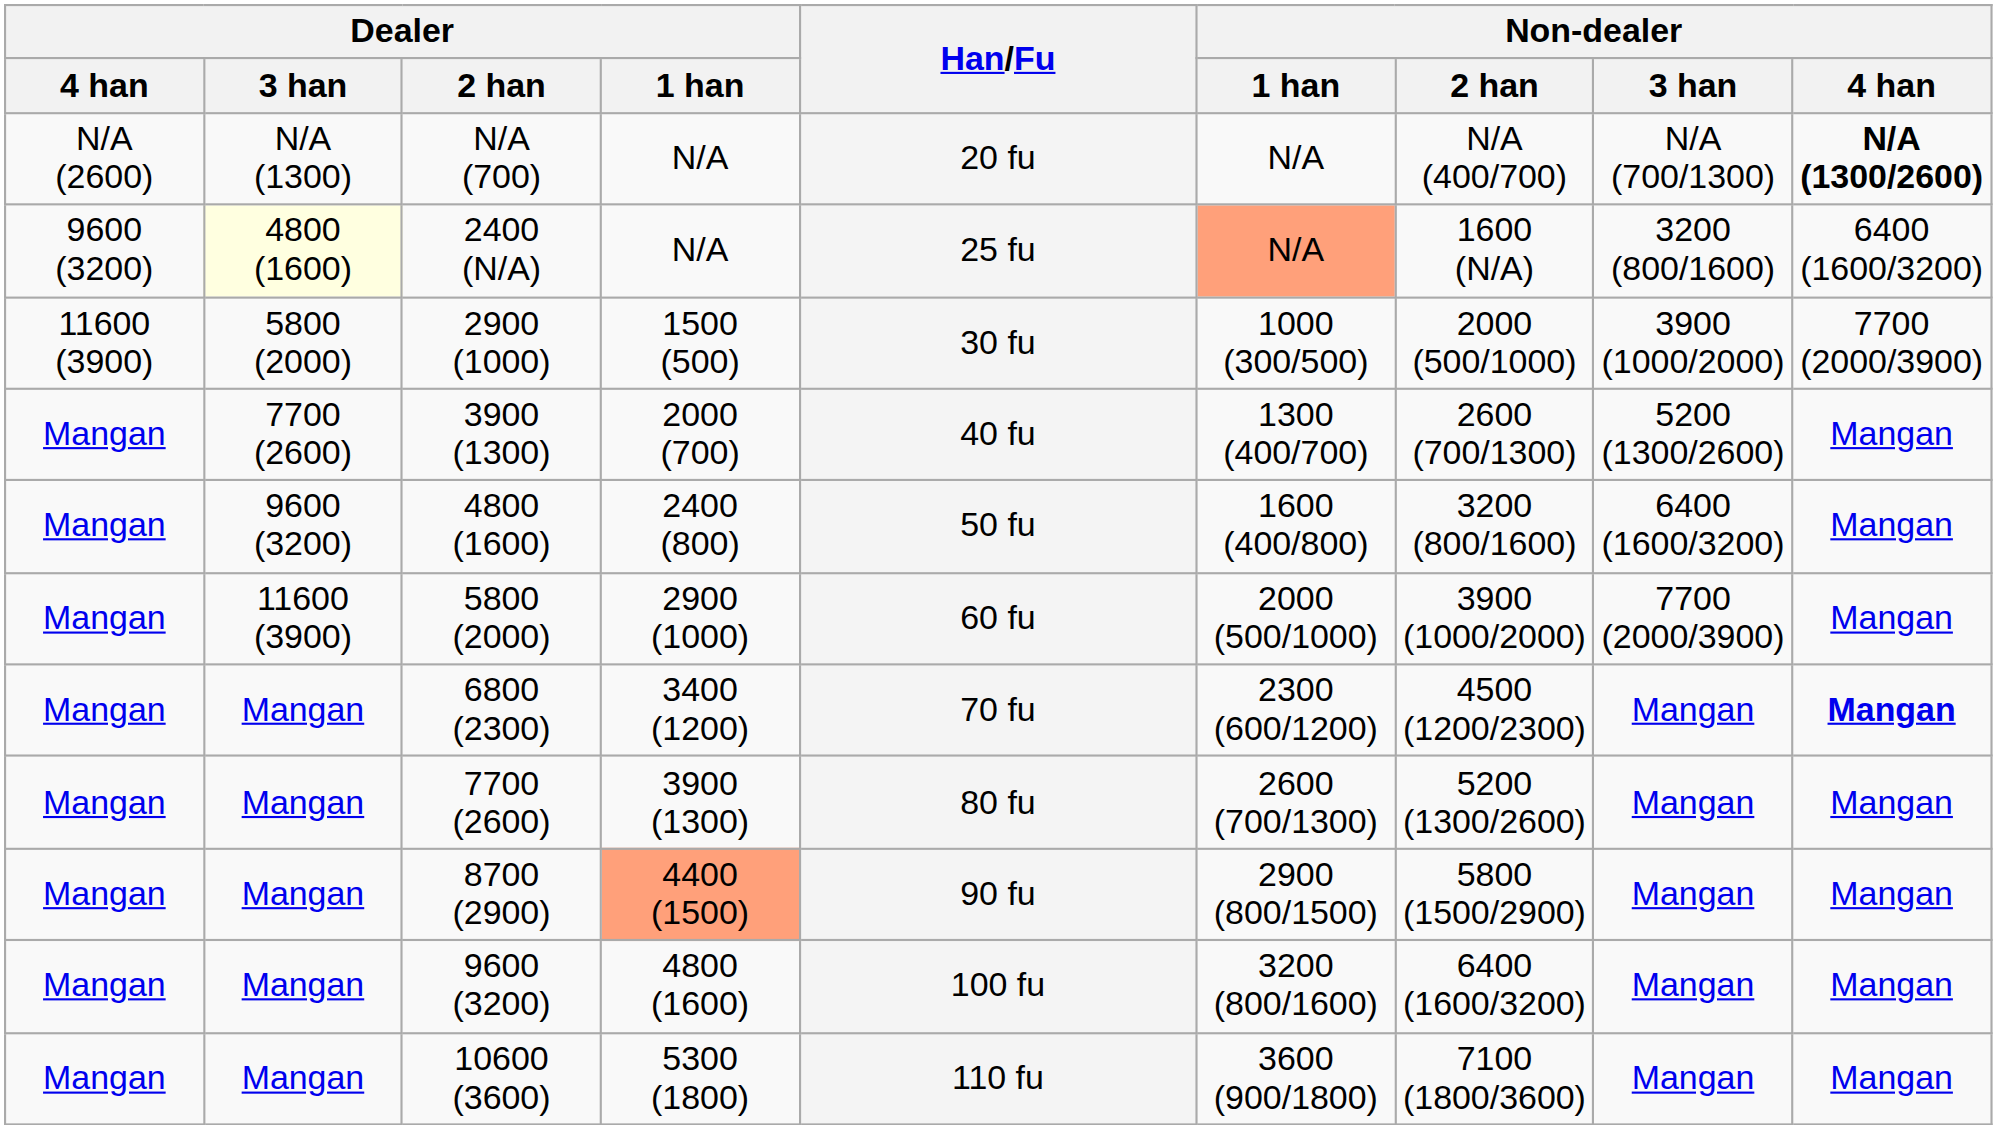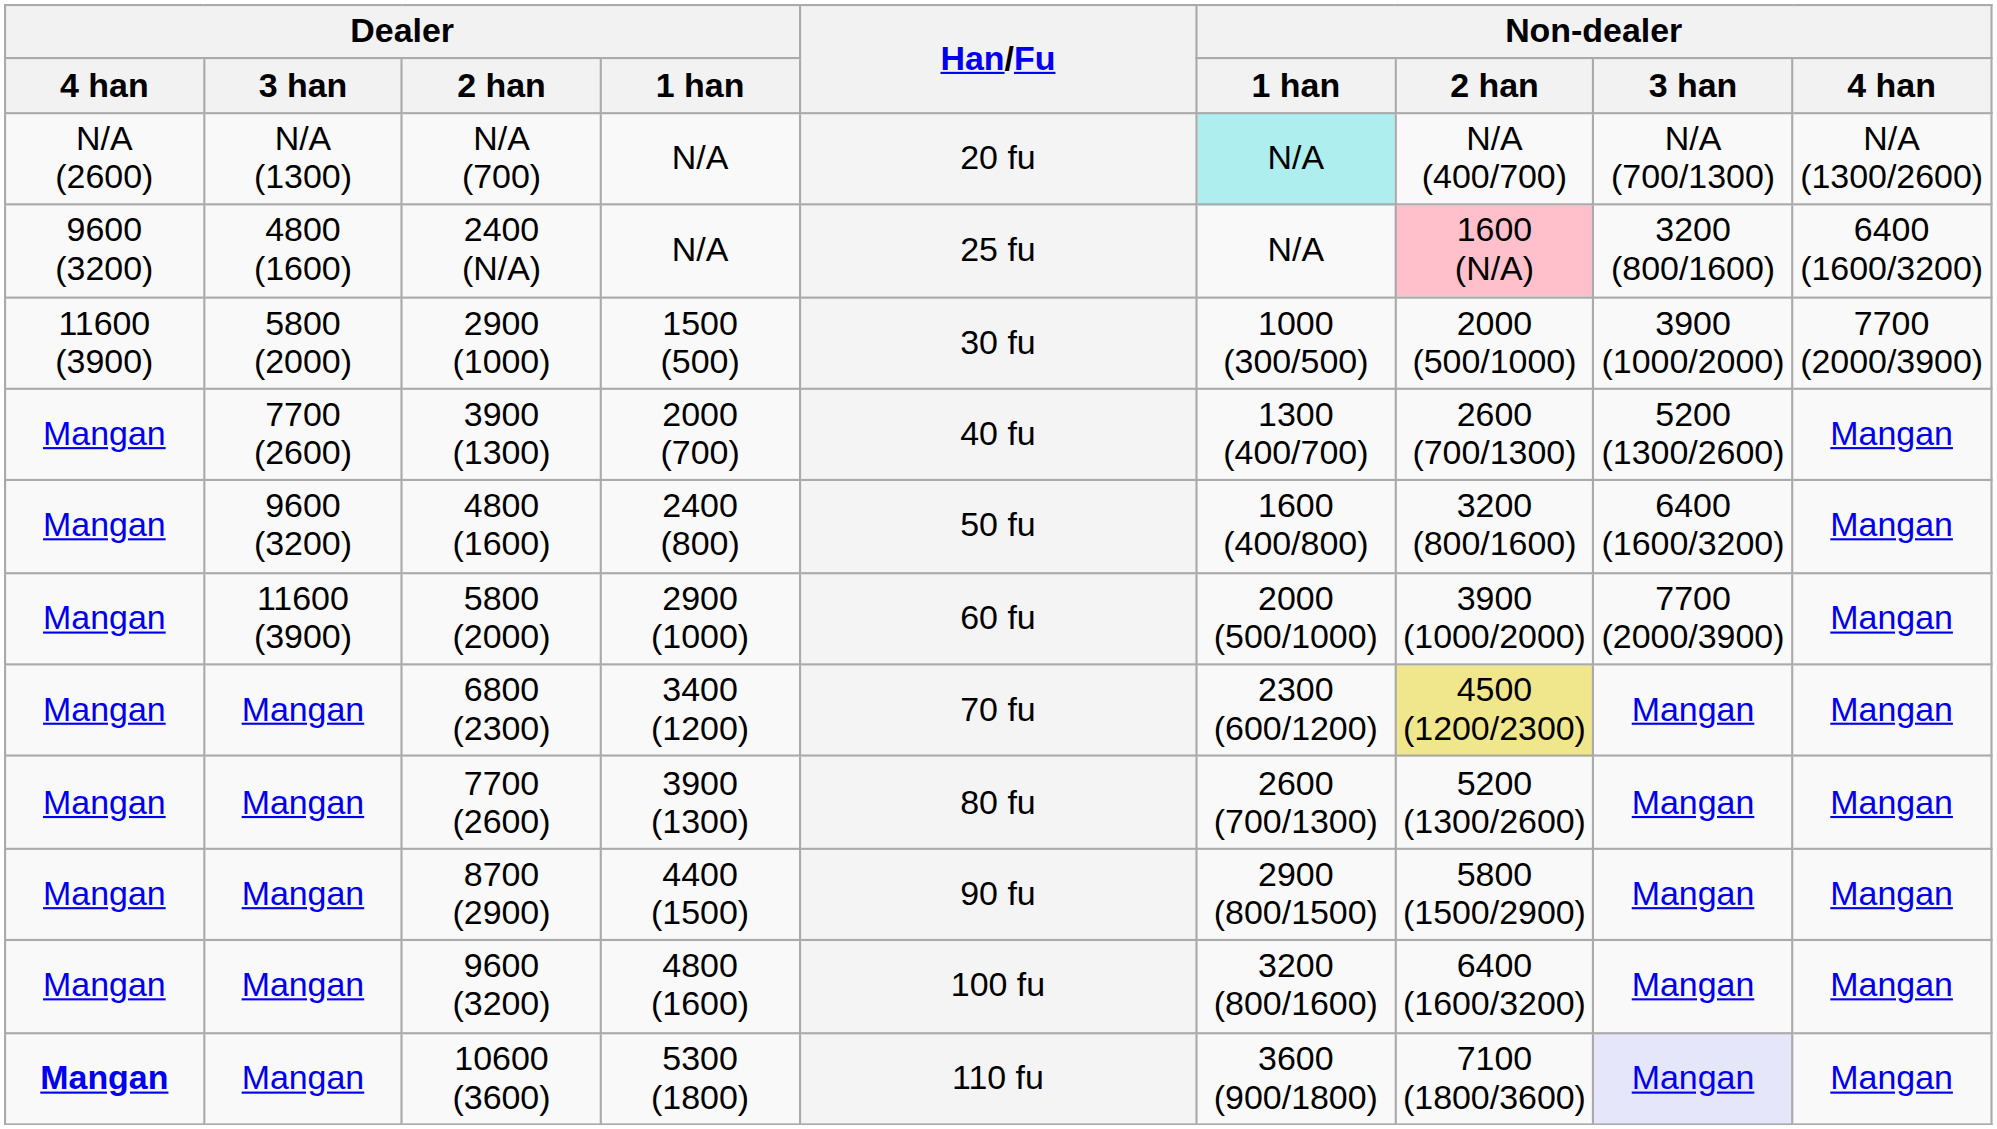N/A (700) | Non-dealer / 1 han: no background -> paleturquoise background
N/A (700) | Non-dealer / 4 han: bold -> normal
2400 (N/A) | Dealer / 3 han: lightyellow background -> no background
2400 (N/A) | Non-dealer / 1 han: lightsalmon background -> no background
2400 (N/A) | Non-dealer / 2 han: no background -> pink background
6800 (2300) | Non-dealer / 2 han: no background -> khaki background
6800 (2300) | Non-dealer / 4 han: bold -> normal
8700 (2900) | Dealer / 1 han: lightsalmon background -> no background
10600 (3600) | Dealer / 4 han: normal -> bold
10600 (3600) | Non-dealer / 3 han: no background -> lavender background
